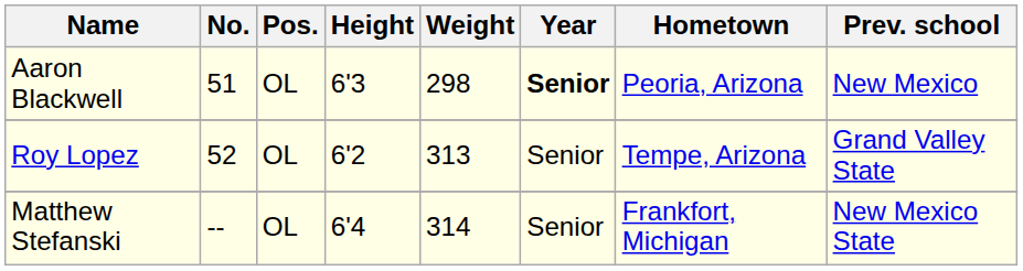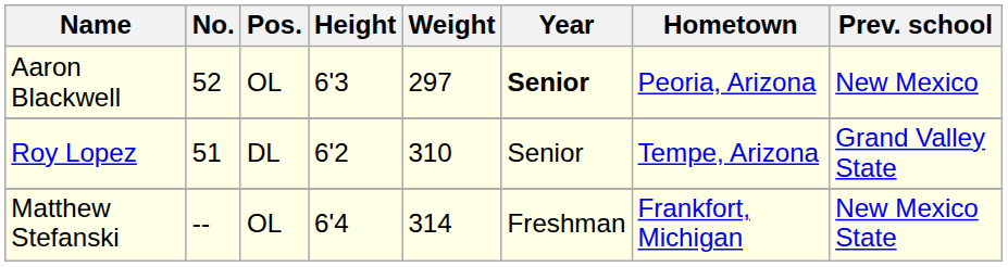Aaron Blackwell | No.: 51 -> 52
Aaron Blackwell | Weight: 298 -> 297
Roy Lopez | No.: 52 -> 51
Roy Lopez | Pos.: OL -> DL
Roy Lopez | Weight: 313 -> 310
Matthew Stefanski | Year: Senior -> Freshman
